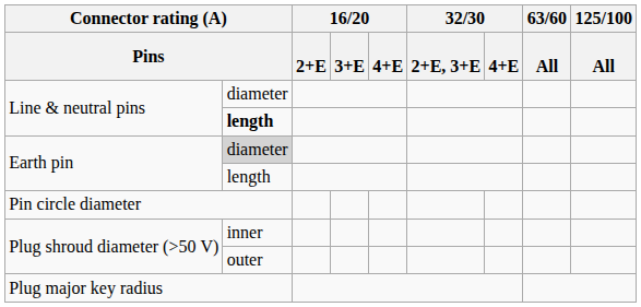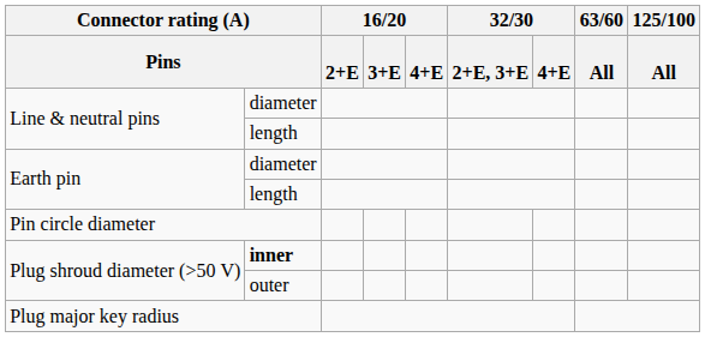Line & neutral pins / length | column 2: bold -> normal
Earth pin / diameter | column 2: lightgrey background -> no background
inner | column 2: normal -> bold
